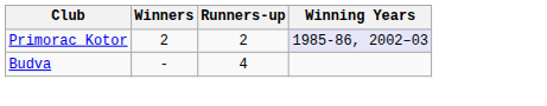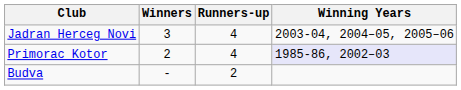+ row: Jadran Herceg Novi | 3 | 4 | 2003-04, 2004–05, 2005–06
Primorac Kotor | Runners-up: 2 -> 4
Budva | Runners-up: 4 -> 2
